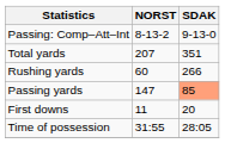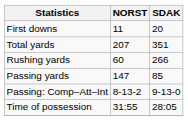rows swapped: First downs <-> Passing: Comp–Att–Int
Passing yards | SDAK: lightsalmon background -> no background
